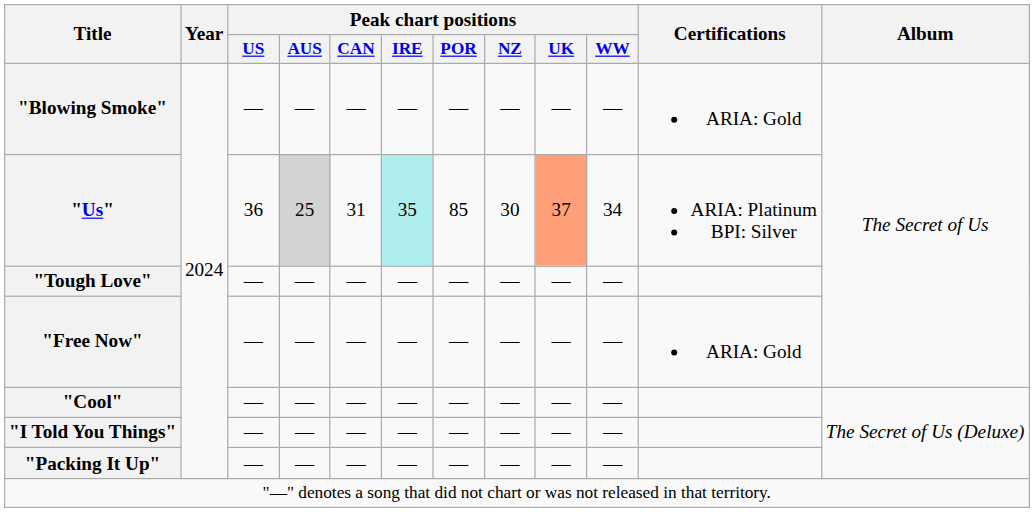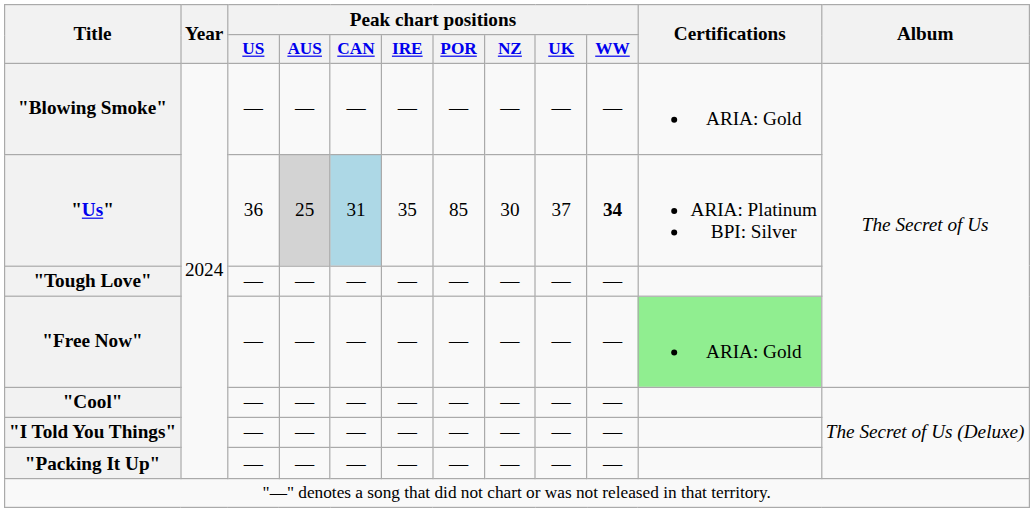"Us" | Peak chart positions / CAN: no background -> lightblue background
"Us" | Peak chart positions / IRE: paleturquoise background -> no background
"Us" | Peak chart positions / UK: lightsalmon background -> no background
"Us" | Peak chart positions / WW: normal -> bold
"Free Now" | Certifications: no background -> lightgreen background
